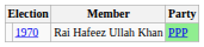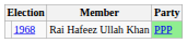Rai Hafeez Ullah Khan | column 2: 1970 -> 1968
